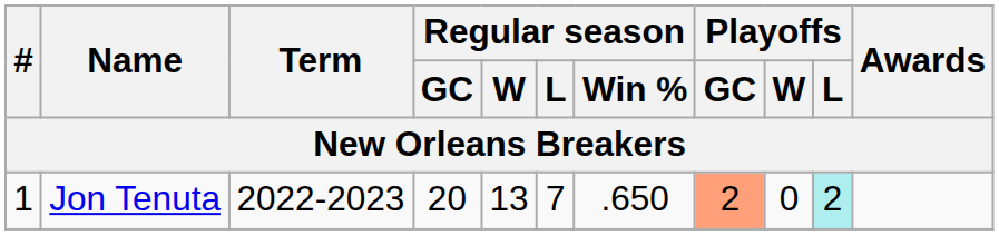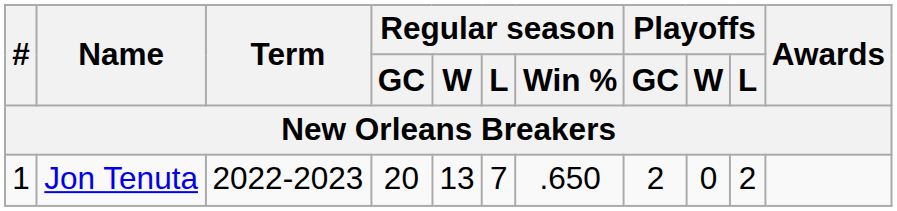Jon Tenuta | Playoffs / GC: lightsalmon background -> no background
Jon Tenuta | Playoffs / L: paleturquoise background -> no background
